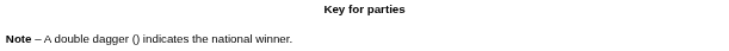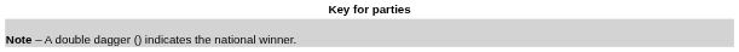row 2 | column 1: no background -> lightgrey background
